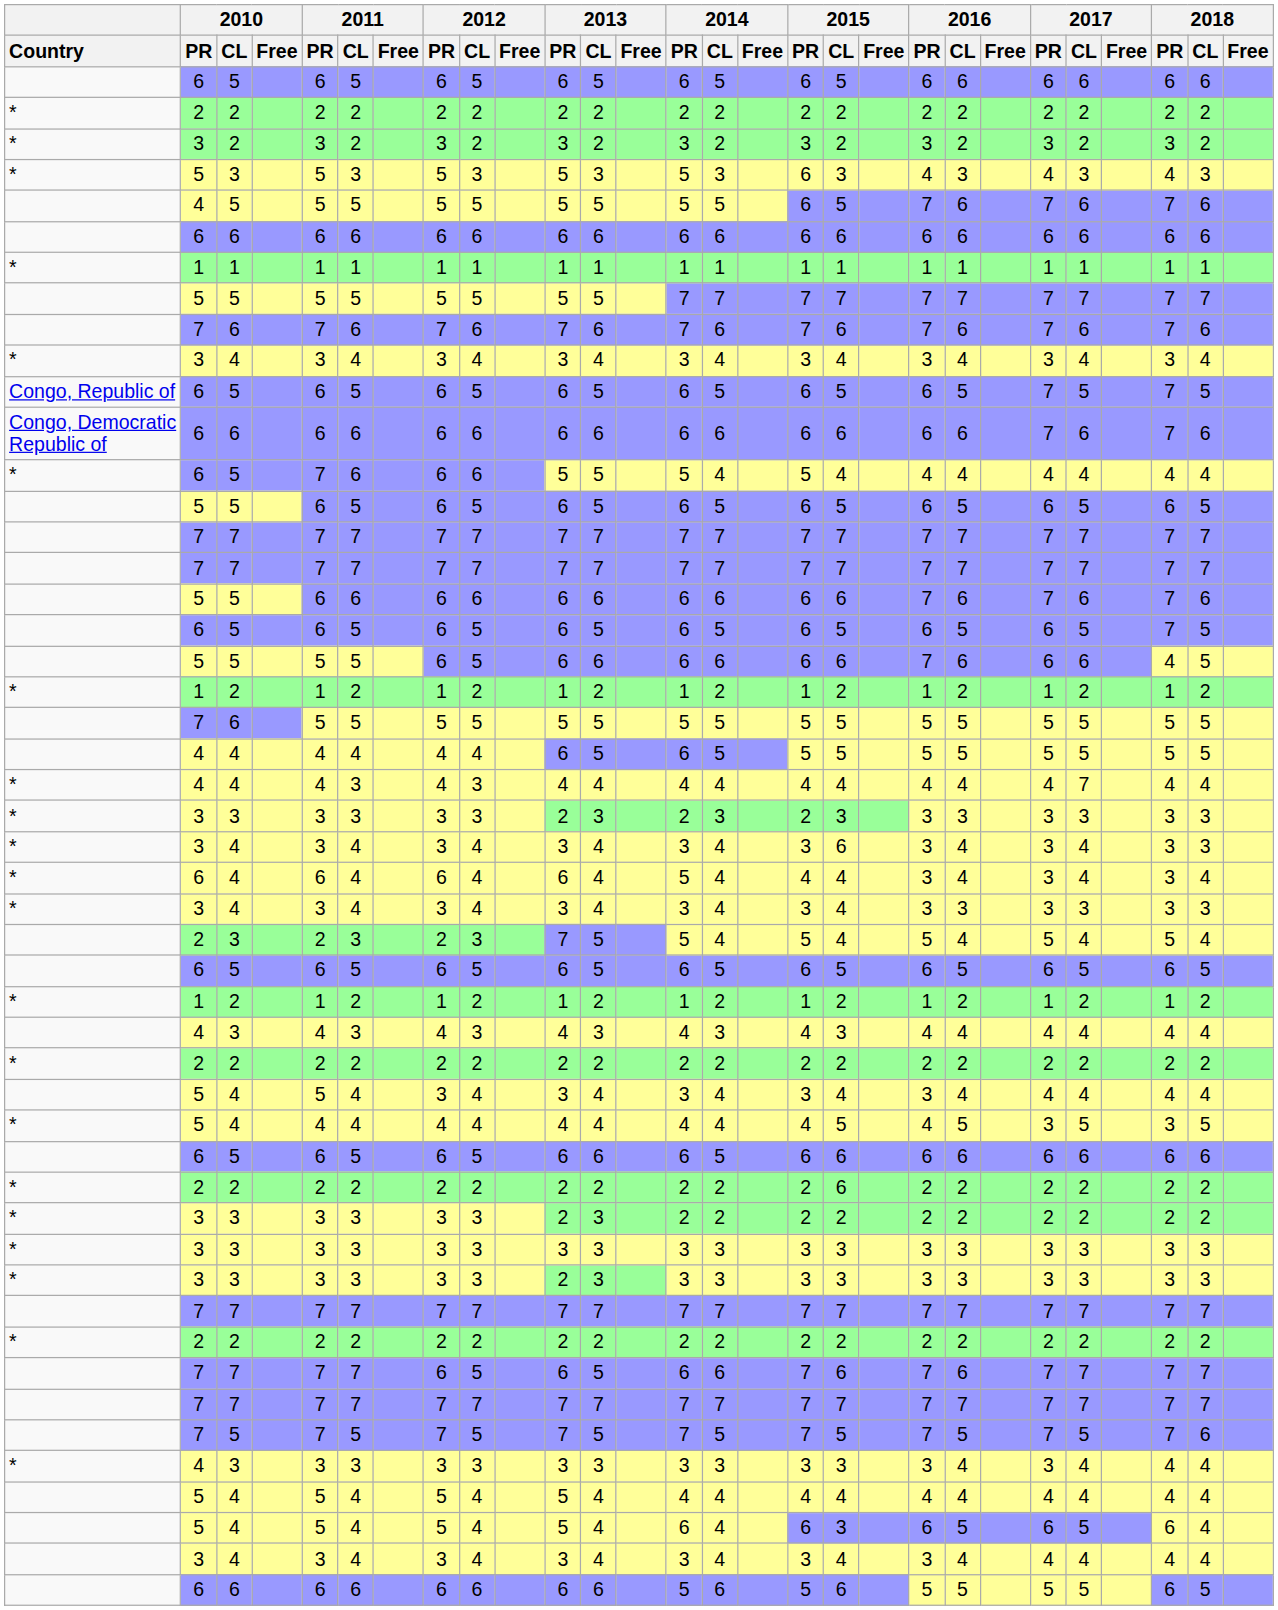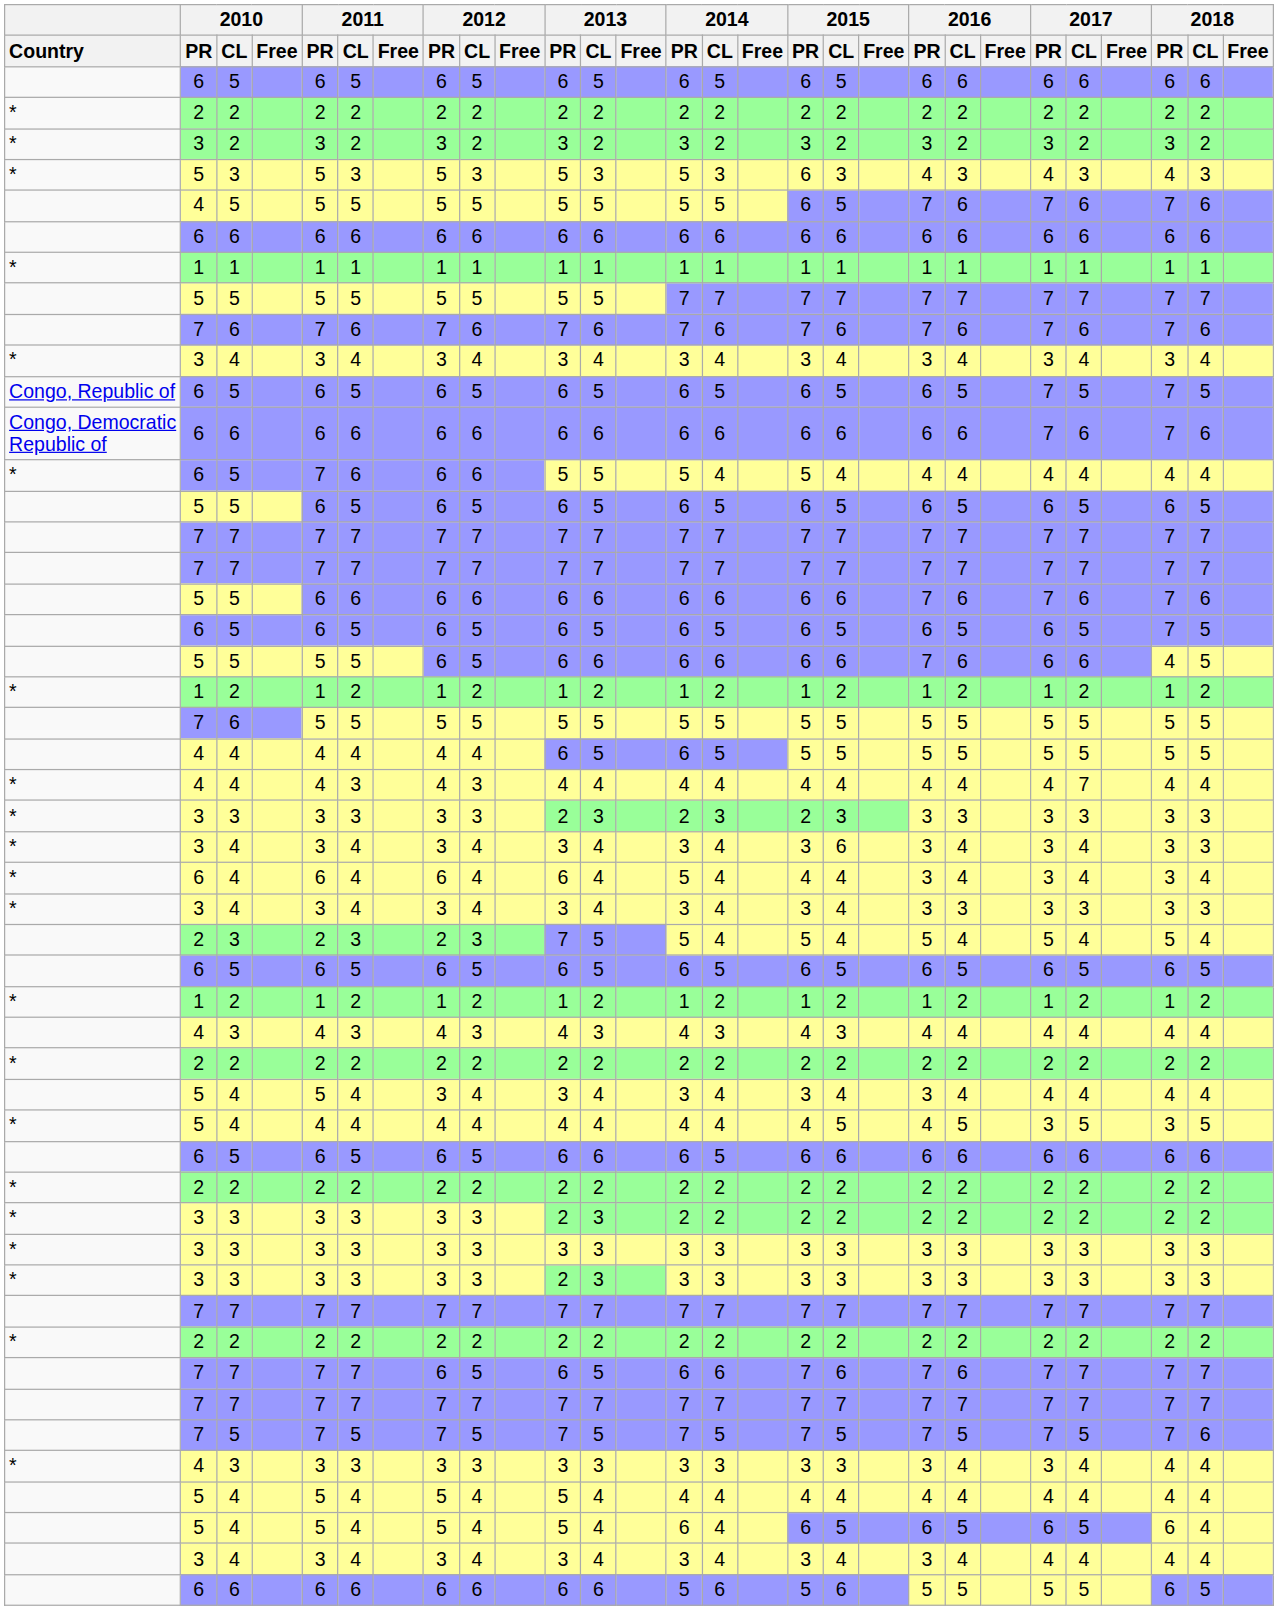row 38 | 2015 / CL: 6 -> 2
row 49 | 2015 / CL: 3 -> 5
